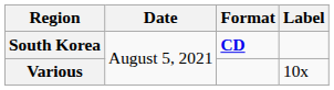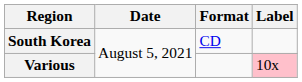South Korea | Format: bold -> normal
Various | Label: no background -> pink background
